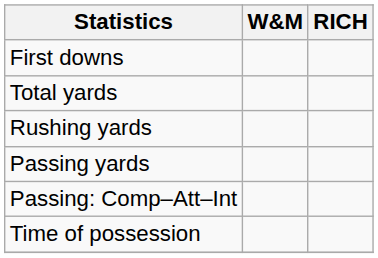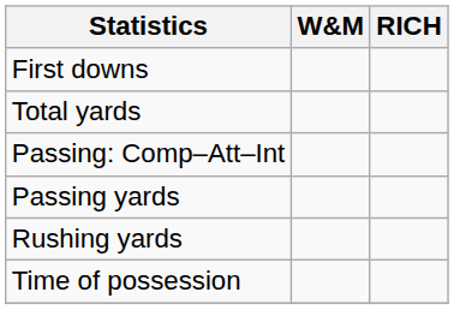rows swapped: Rushing yards <-> Passing: Comp–Att–Int
